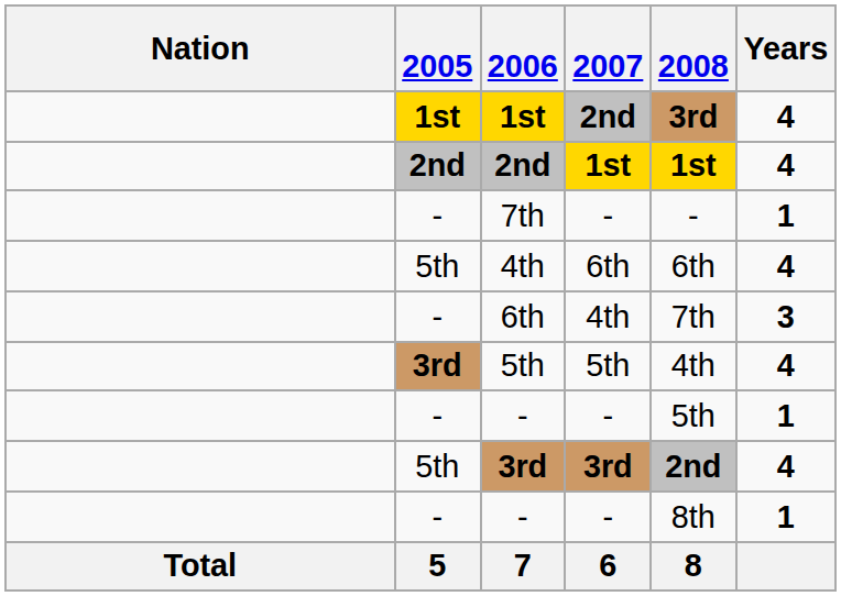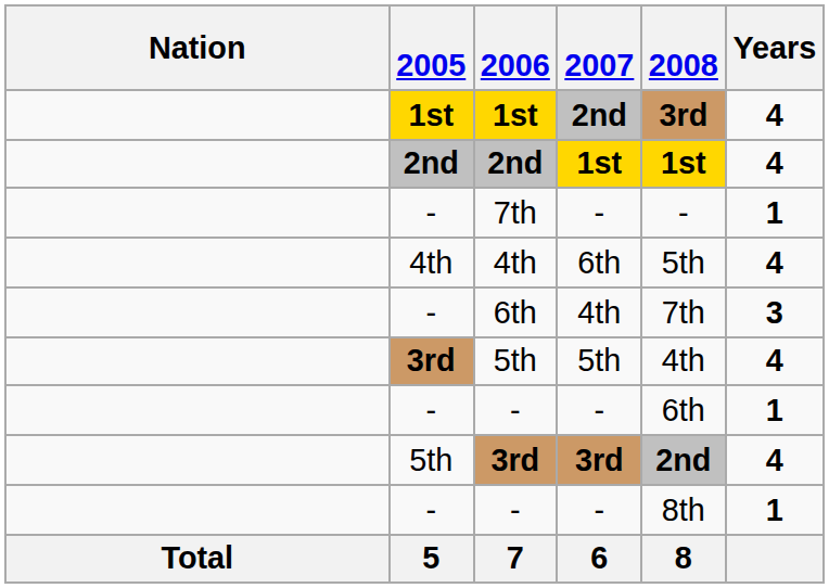row 5 | 2005: 5th -> 4th
row 5 | 2008: 6th -> 5th
row 8 | 2008: 5th -> 6th
